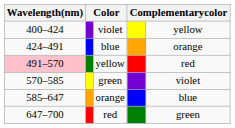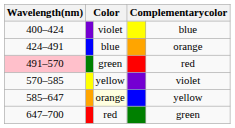row 2 | column 5: yellow -> blue
row 4 | column 3: yellow -> green
row 5 | column 3: green -> yellow
row 6 | column 3: no background -> lightyellow background
row 6 | column 5: blue -> yellow
